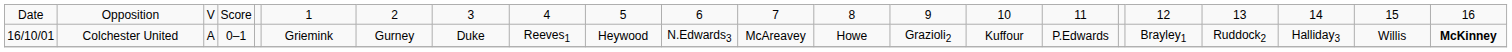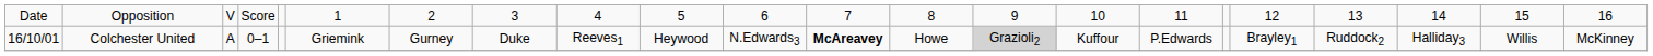Colchester United | column 12: normal -> bold
Colchester United | column 14: no background -> lightgrey background
Colchester United | column 22: bold -> normal
